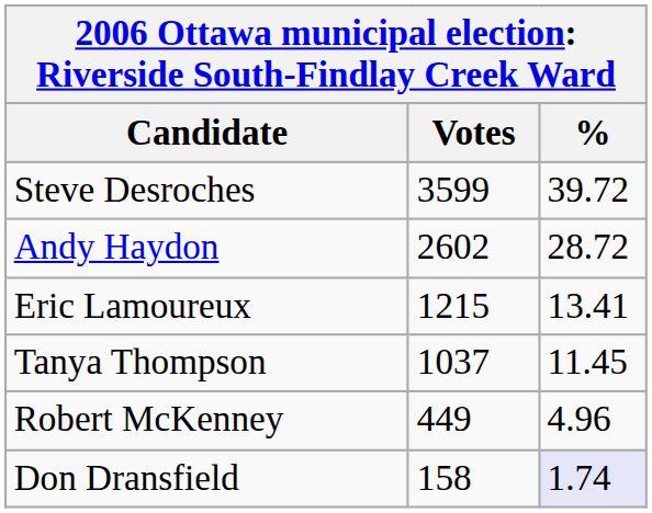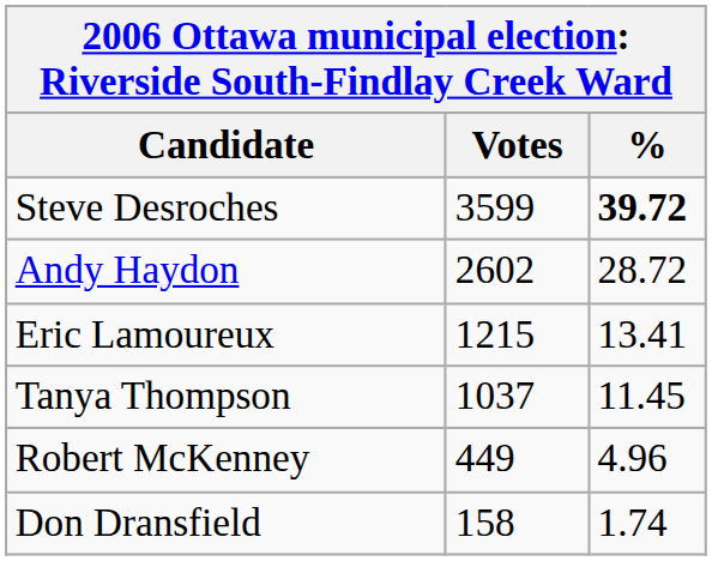Steve Desroches | %: normal -> bold
Don Dransfield | %: lavender background -> no background
